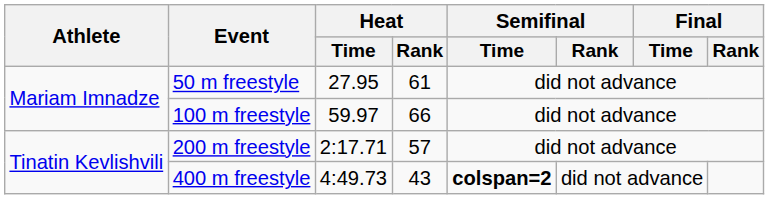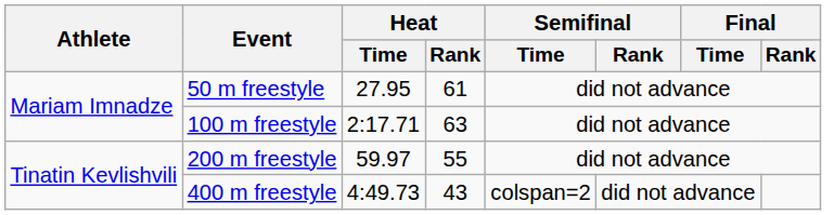100 m freestyle | Heat / Time: 59.97 -> 2:17.71
100 m freestyle | Heat / Rank: 66 -> 63
200 m freestyle | Heat / Time: 2:17.71 -> 59.97
200 m freestyle | Heat / Rank: 57 -> 55
400 m freestyle | Semifinal / Time: bold -> normal
